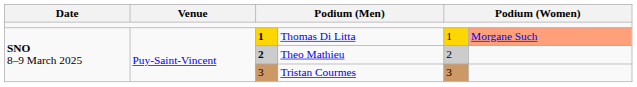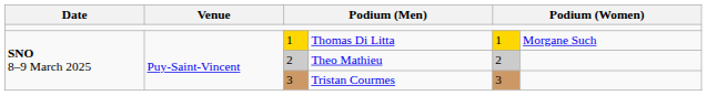Thomas Di Litta | column 3: bold -> normal
Thomas Di Litta | column 6: lightsalmon background -> no background
Theo Mathieu | column 3: bold -> normal
